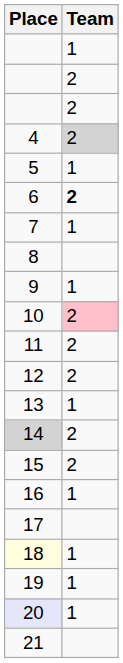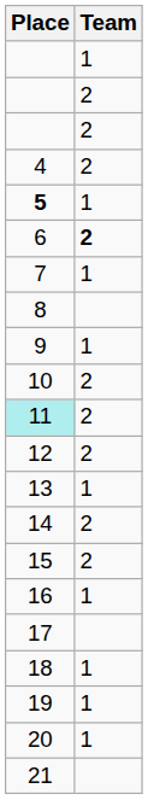row 5 | Team: lightgrey background -> no background
row 6 | Place: normal -> bold
row 11 | Team: pink background -> no background
row 12 | Place: no background -> paleturquoise background
row 15 | Place: lightgrey background -> no background
row 19 | Place: lightyellow background -> no background
row 21 | Place: lavender background -> no background
